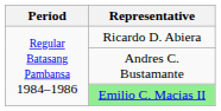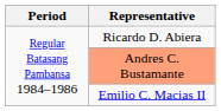Andres C. Bustamante | Representative: no background -> lightsalmon background
Emilio C. Macias II | Representative: lightgreen background -> no background
